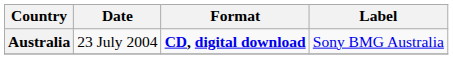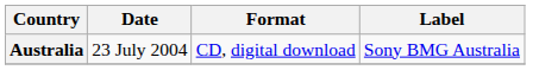Australia | Format: bold -> normal
